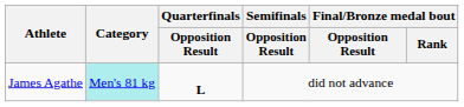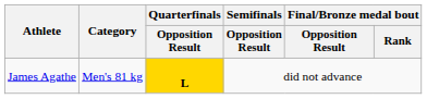James Agathe | Category: paleturquoise background -> no background
James Agathe | Quarterfinals / Opposition Result: no background -> gold background
